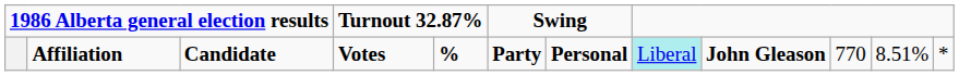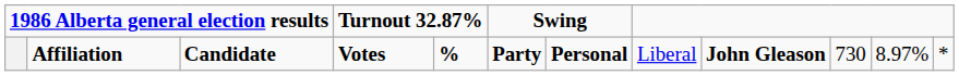Affiliation | column 8: paleturquoise background -> no background
Affiliation | column 10: 770 -> 730
Affiliation | column 11: 8.51% -> 8.97%
